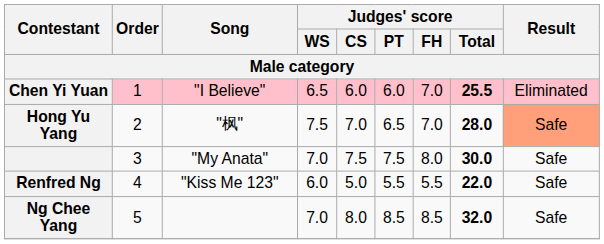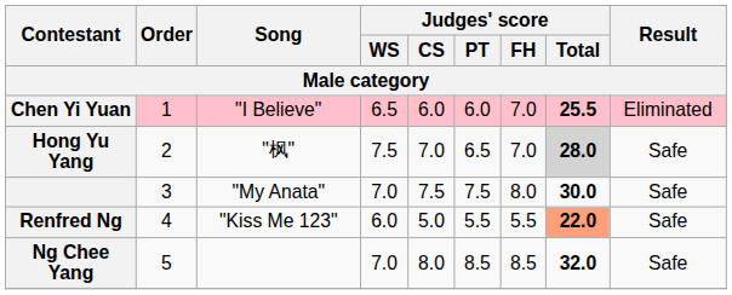Hong Yu Yang | Judges' score / Total: no background -> lightgrey background
Hong Yu Yang | Result: lightsalmon background -> no background
Renfred Ng | Judges' score / Total: no background -> lightsalmon background
